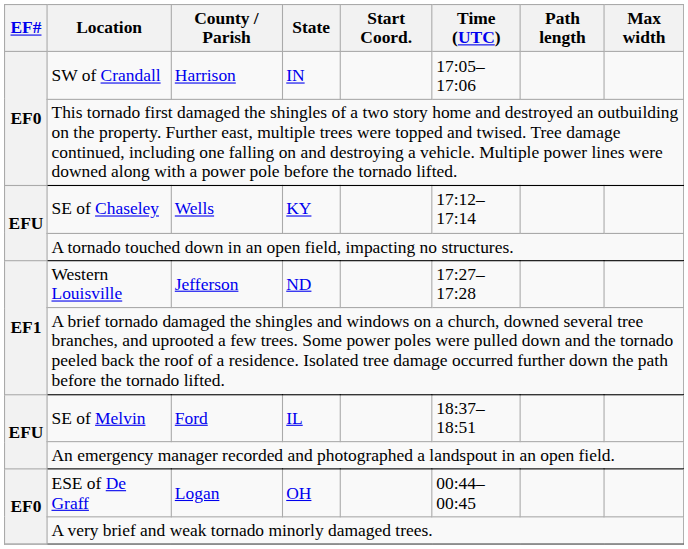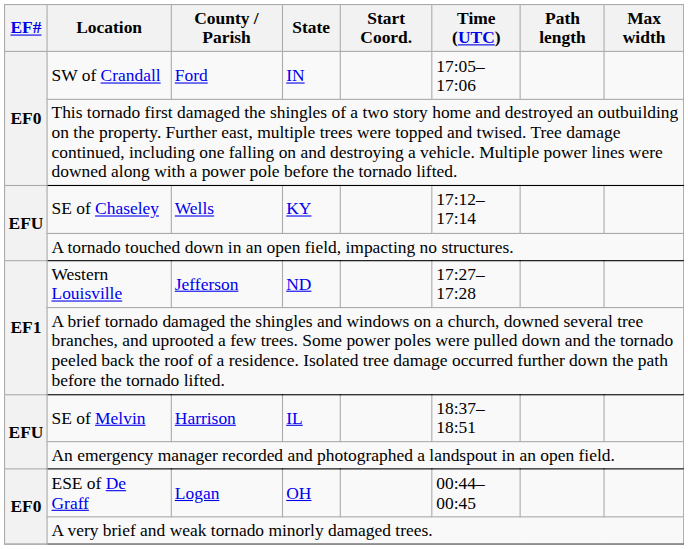SW of Crandall | County / Parish: Harrison -> Ford
SE of Melvin | County / Parish: Ford -> Harrison
